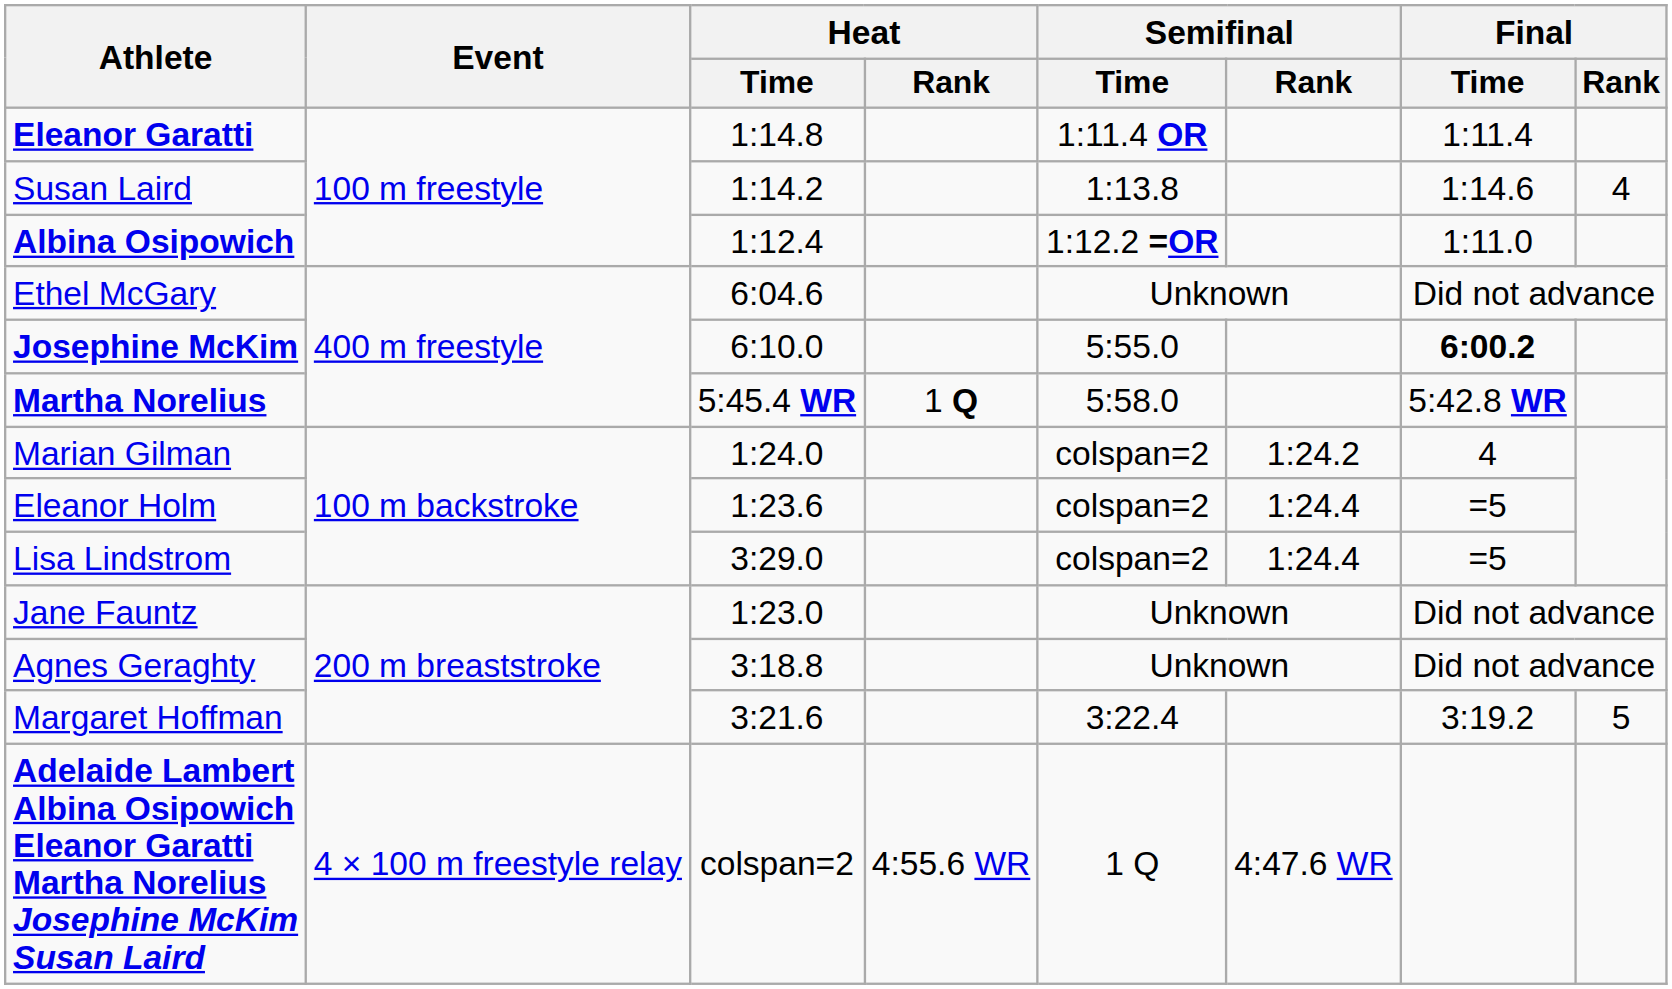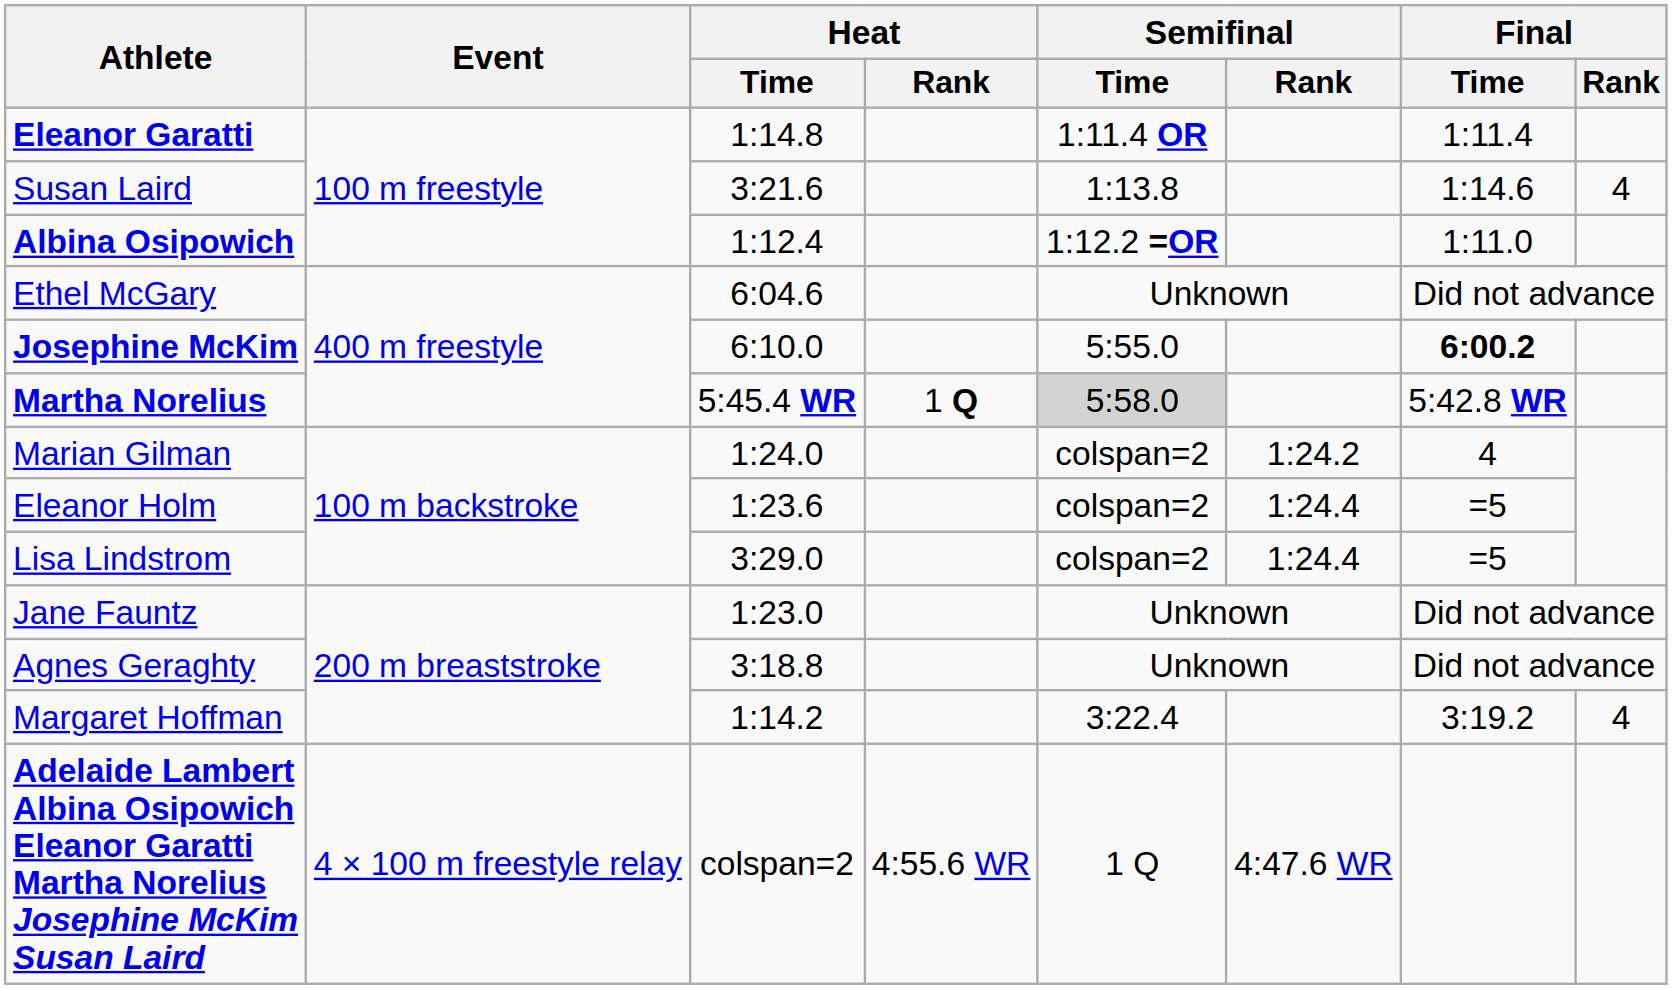Susan Laird | Heat / Time: 1:14.2 -> 3:21.6
Martha Norelius | Semifinal / Time: no background -> lightgrey background
Margaret Hoffman | Heat / Time: 3:21.6 -> 1:14.2
Margaret Hoffman | Final / Rank: 5 -> 4
